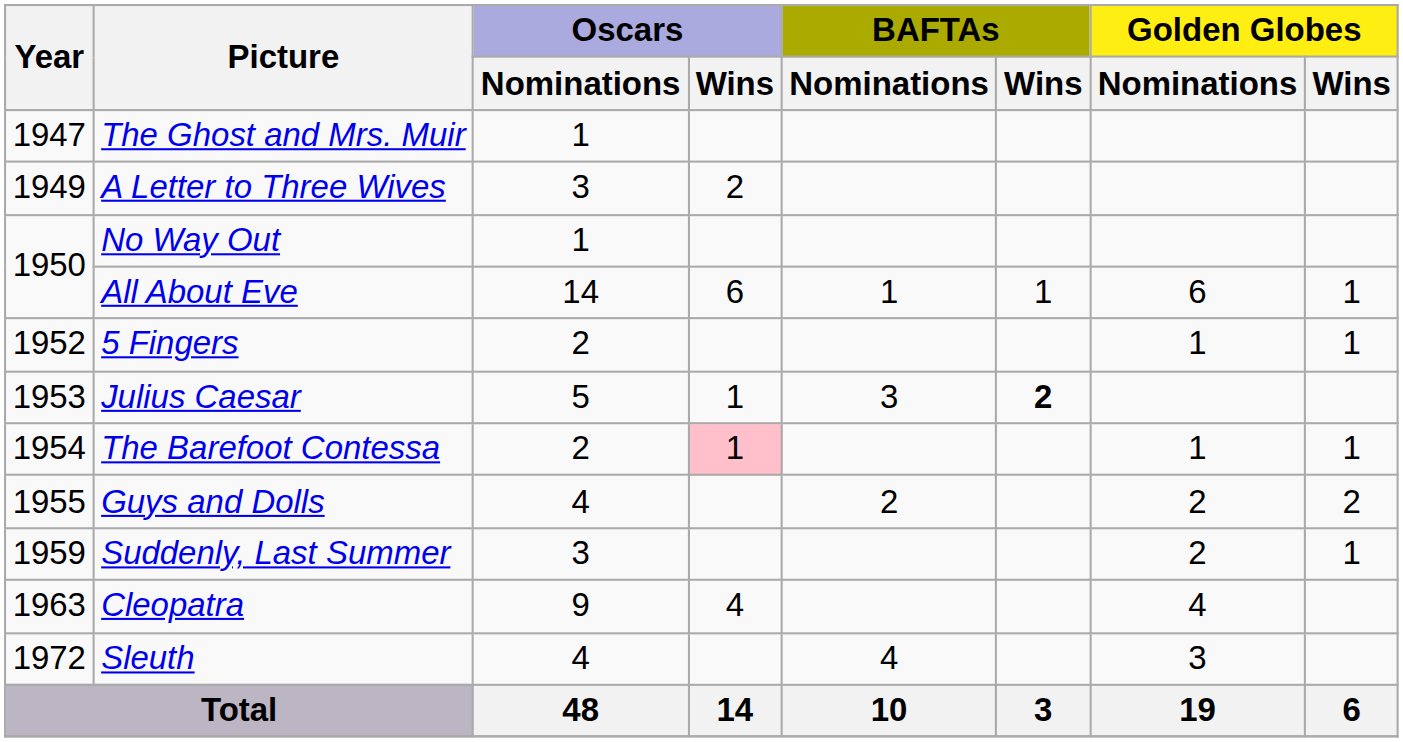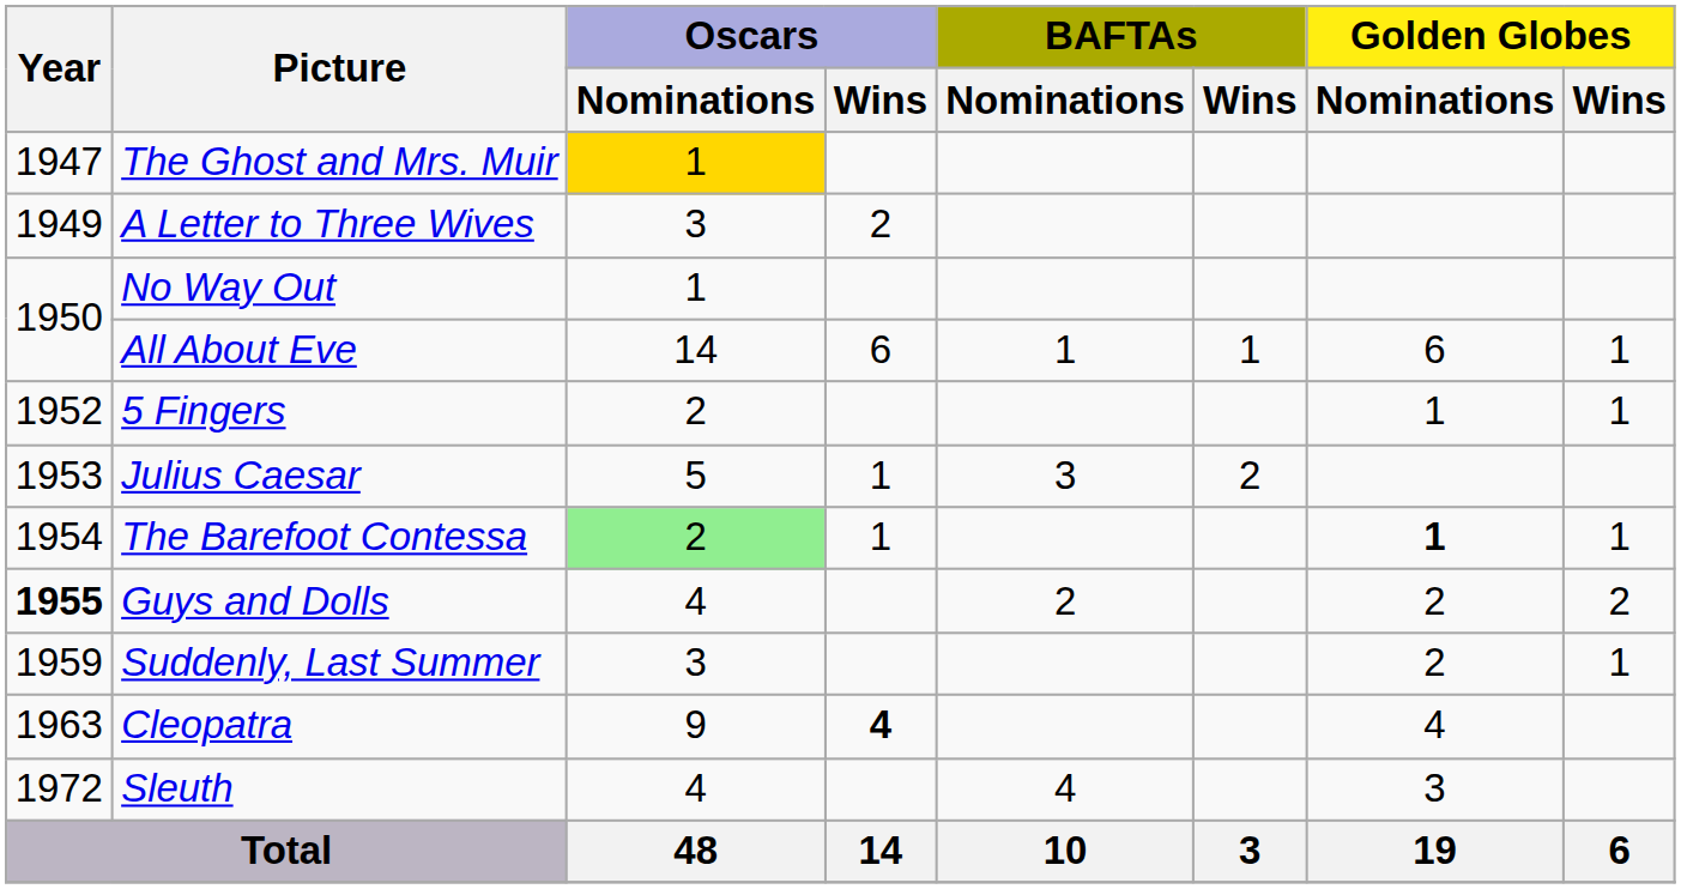The Ghost and Mrs. Muir | Oscars / Nominations: no background -> gold background
Julius Caesar | BAFTAs / Wins: bold -> normal
The Barefoot Contessa | Oscars / Nominations: no background -> lightgreen background
The Barefoot Contessa | Oscars / Wins: pink background -> no background
The Barefoot Contessa | Golden Globes / Nominations: normal -> bold
Guys and Dolls | Year: normal -> bold
Cleopatra | Oscars / Wins: normal -> bold
